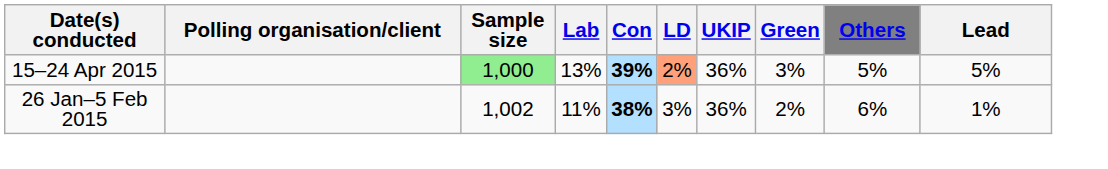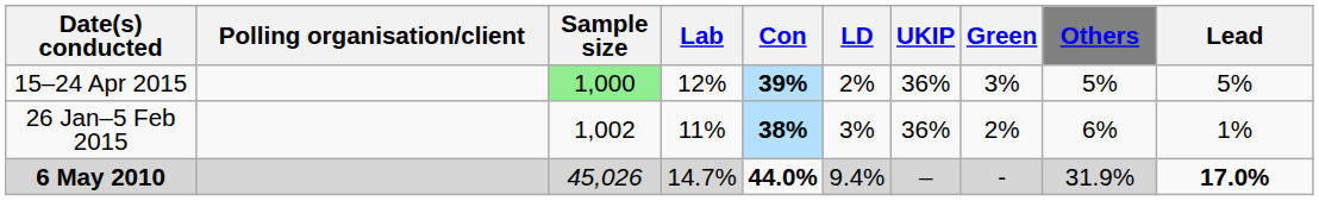15–24 Apr 2015 | Lab: 13% -> 12%
15–24 Apr 2015 | LD: lightsalmon background -> no background
+ row: 6 May 2010 | 45,026 | 14.7% | 44.0% | 9.4% | – | - | 31.9% | 17.0%
